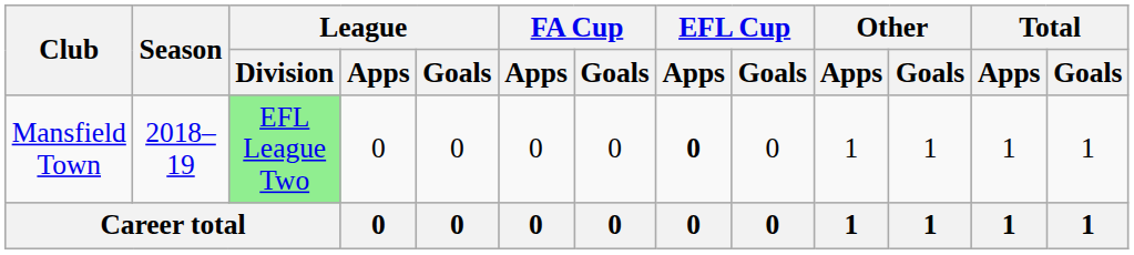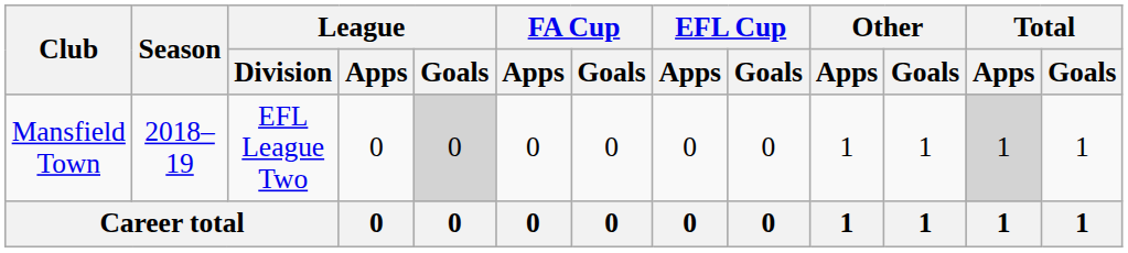Mansfield Town | League / Division: lightgreen background -> no background
Mansfield Town | League / Goals: no background -> lightgrey background
Mansfield Town | EFL Cup / Apps: bold -> normal
Mansfield Town | Total / Apps: no background -> lightgrey background
